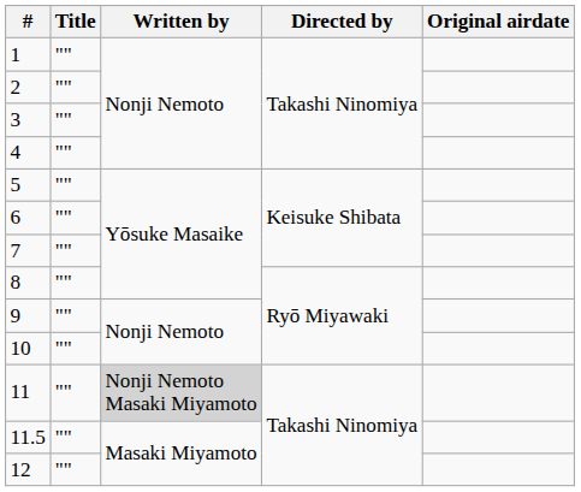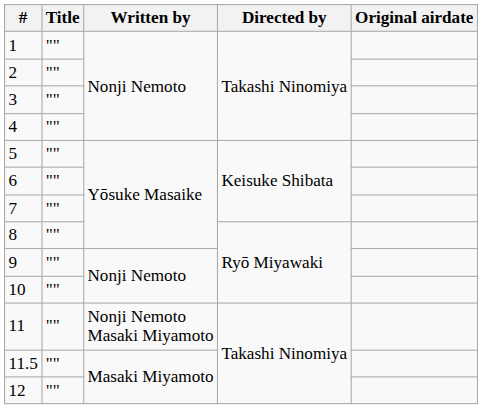11 | Written by: lightgrey background -> no background
